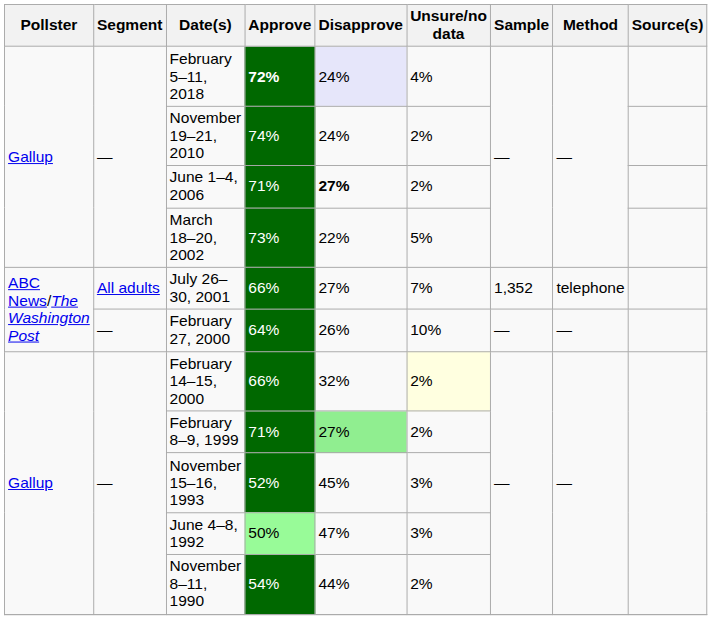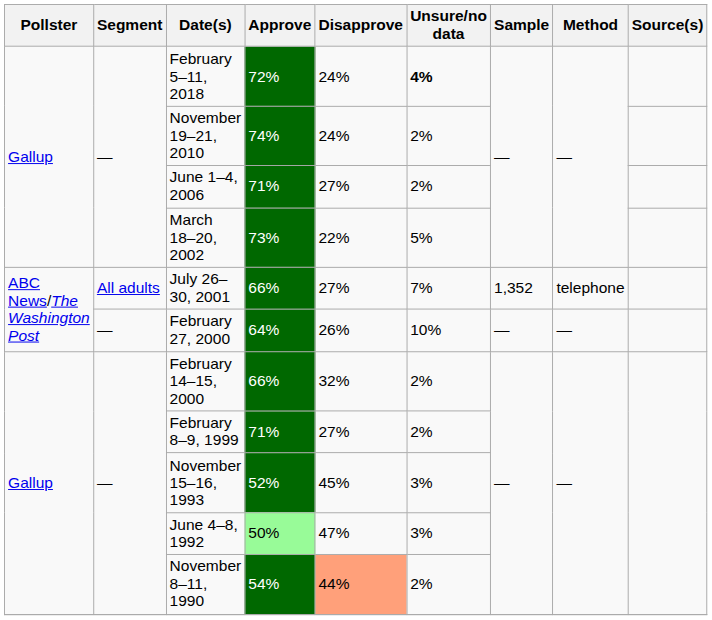February 5–11, 2018 | Approve: bold -> normal
February 5–11, 2018 | Disapprove: lavender background -> no background
February 5–11, 2018 | Unsure/no data: normal -> bold
June 1–4, 2006 | Disapprove: bold -> normal
February 14–15, 2000 | Unsure/no data: lightyellow background -> no background
February 8–9, 1999 | Disapprove: lightgreen background -> no background
November 8–11, 1990 | Disapprove: no background -> lightsalmon background
